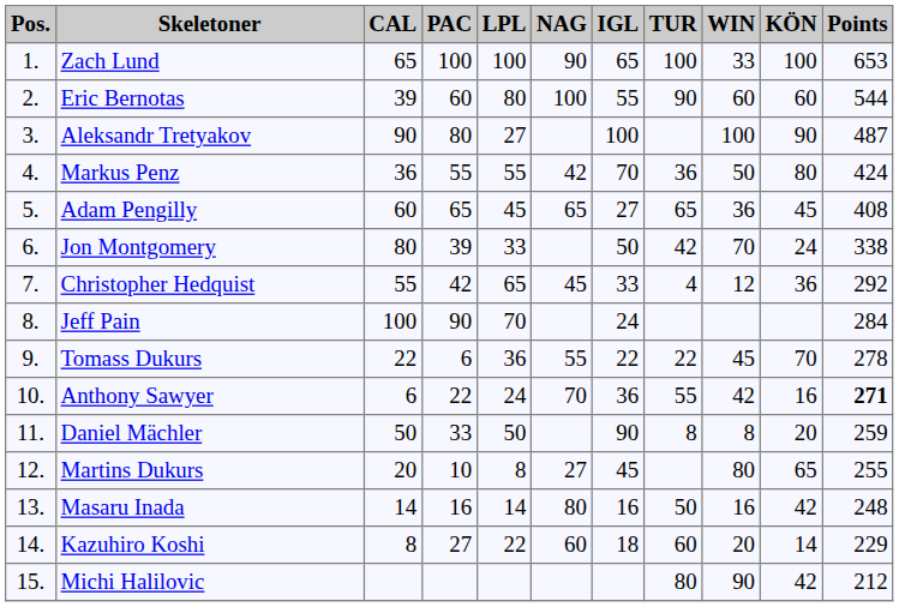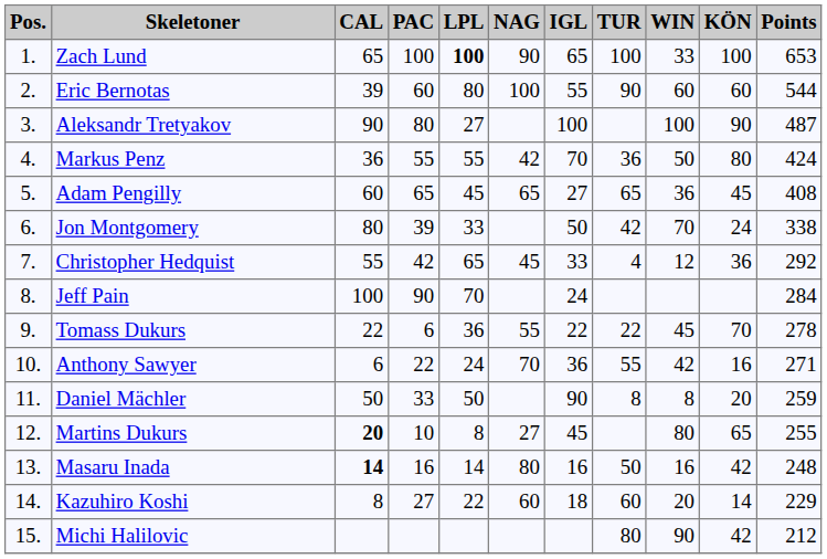Zach Lund | LPL: normal -> bold
Anthony Sawyer | Points: bold -> normal
Martins Dukurs | CAL: normal -> bold
Masaru Inada | CAL: normal -> bold
